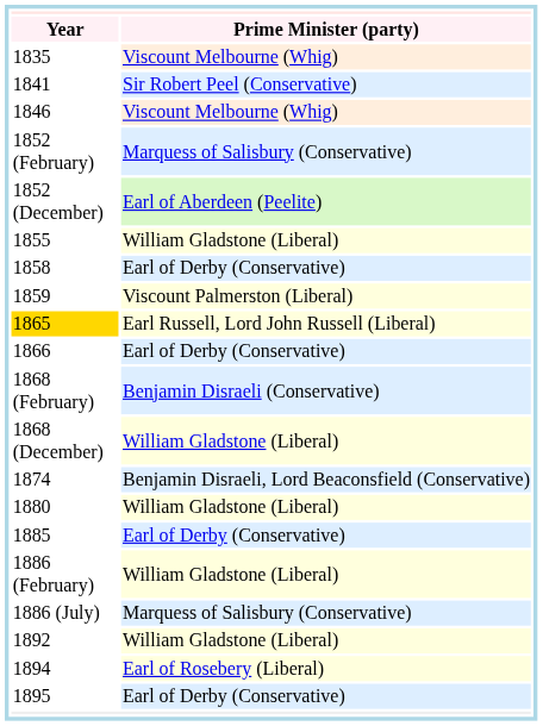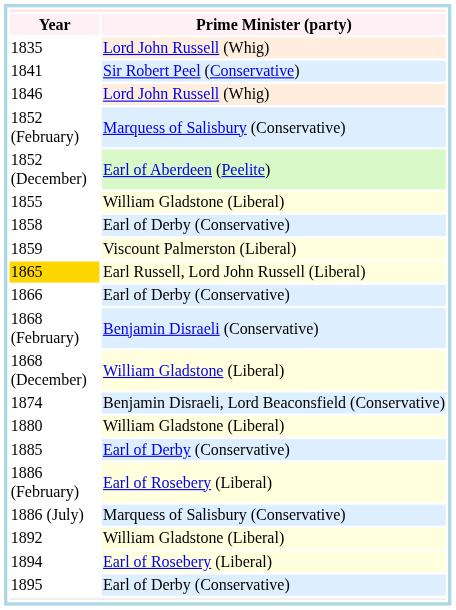row 2 | column 2: Viscount Melbourne (Whig) -> Lord John Russell (Whig)
row 4 | column 2: Viscount Melbourne (Whig) -> Lord John Russell (Whig)
row 17 | column 2: William Gladstone (Liberal) -> Earl of Rosebery (Liberal)
